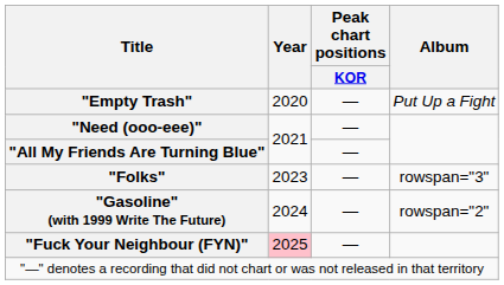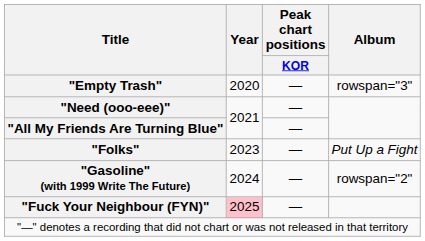"Empty Trash" | Album: Put Up a Fight -> rowspan="3"
"Folks" | Album: rowspan="3" -> Put Up a Fight
